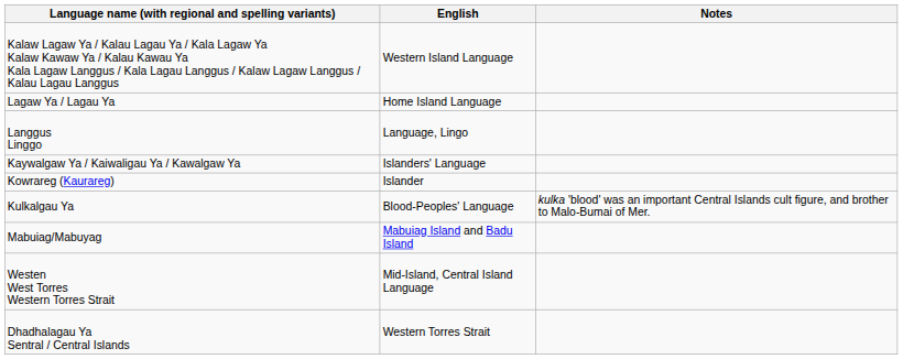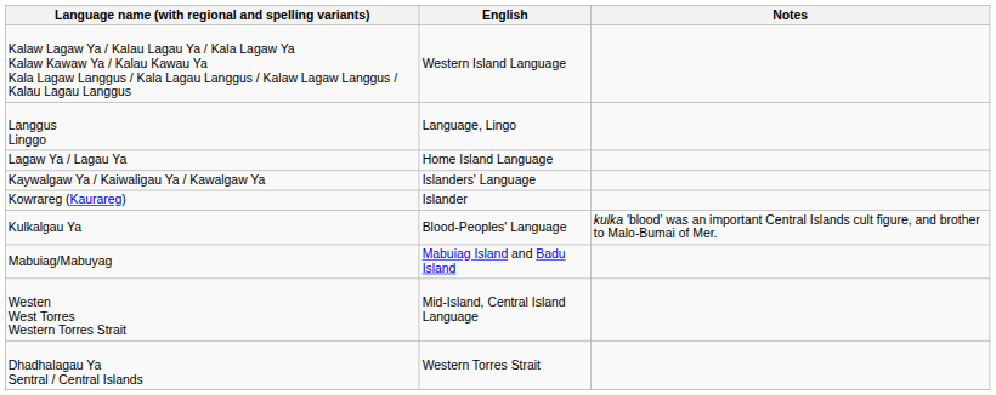rows swapped: Lagaw Ya / Lagau Ya <-> Langgus Linggo
